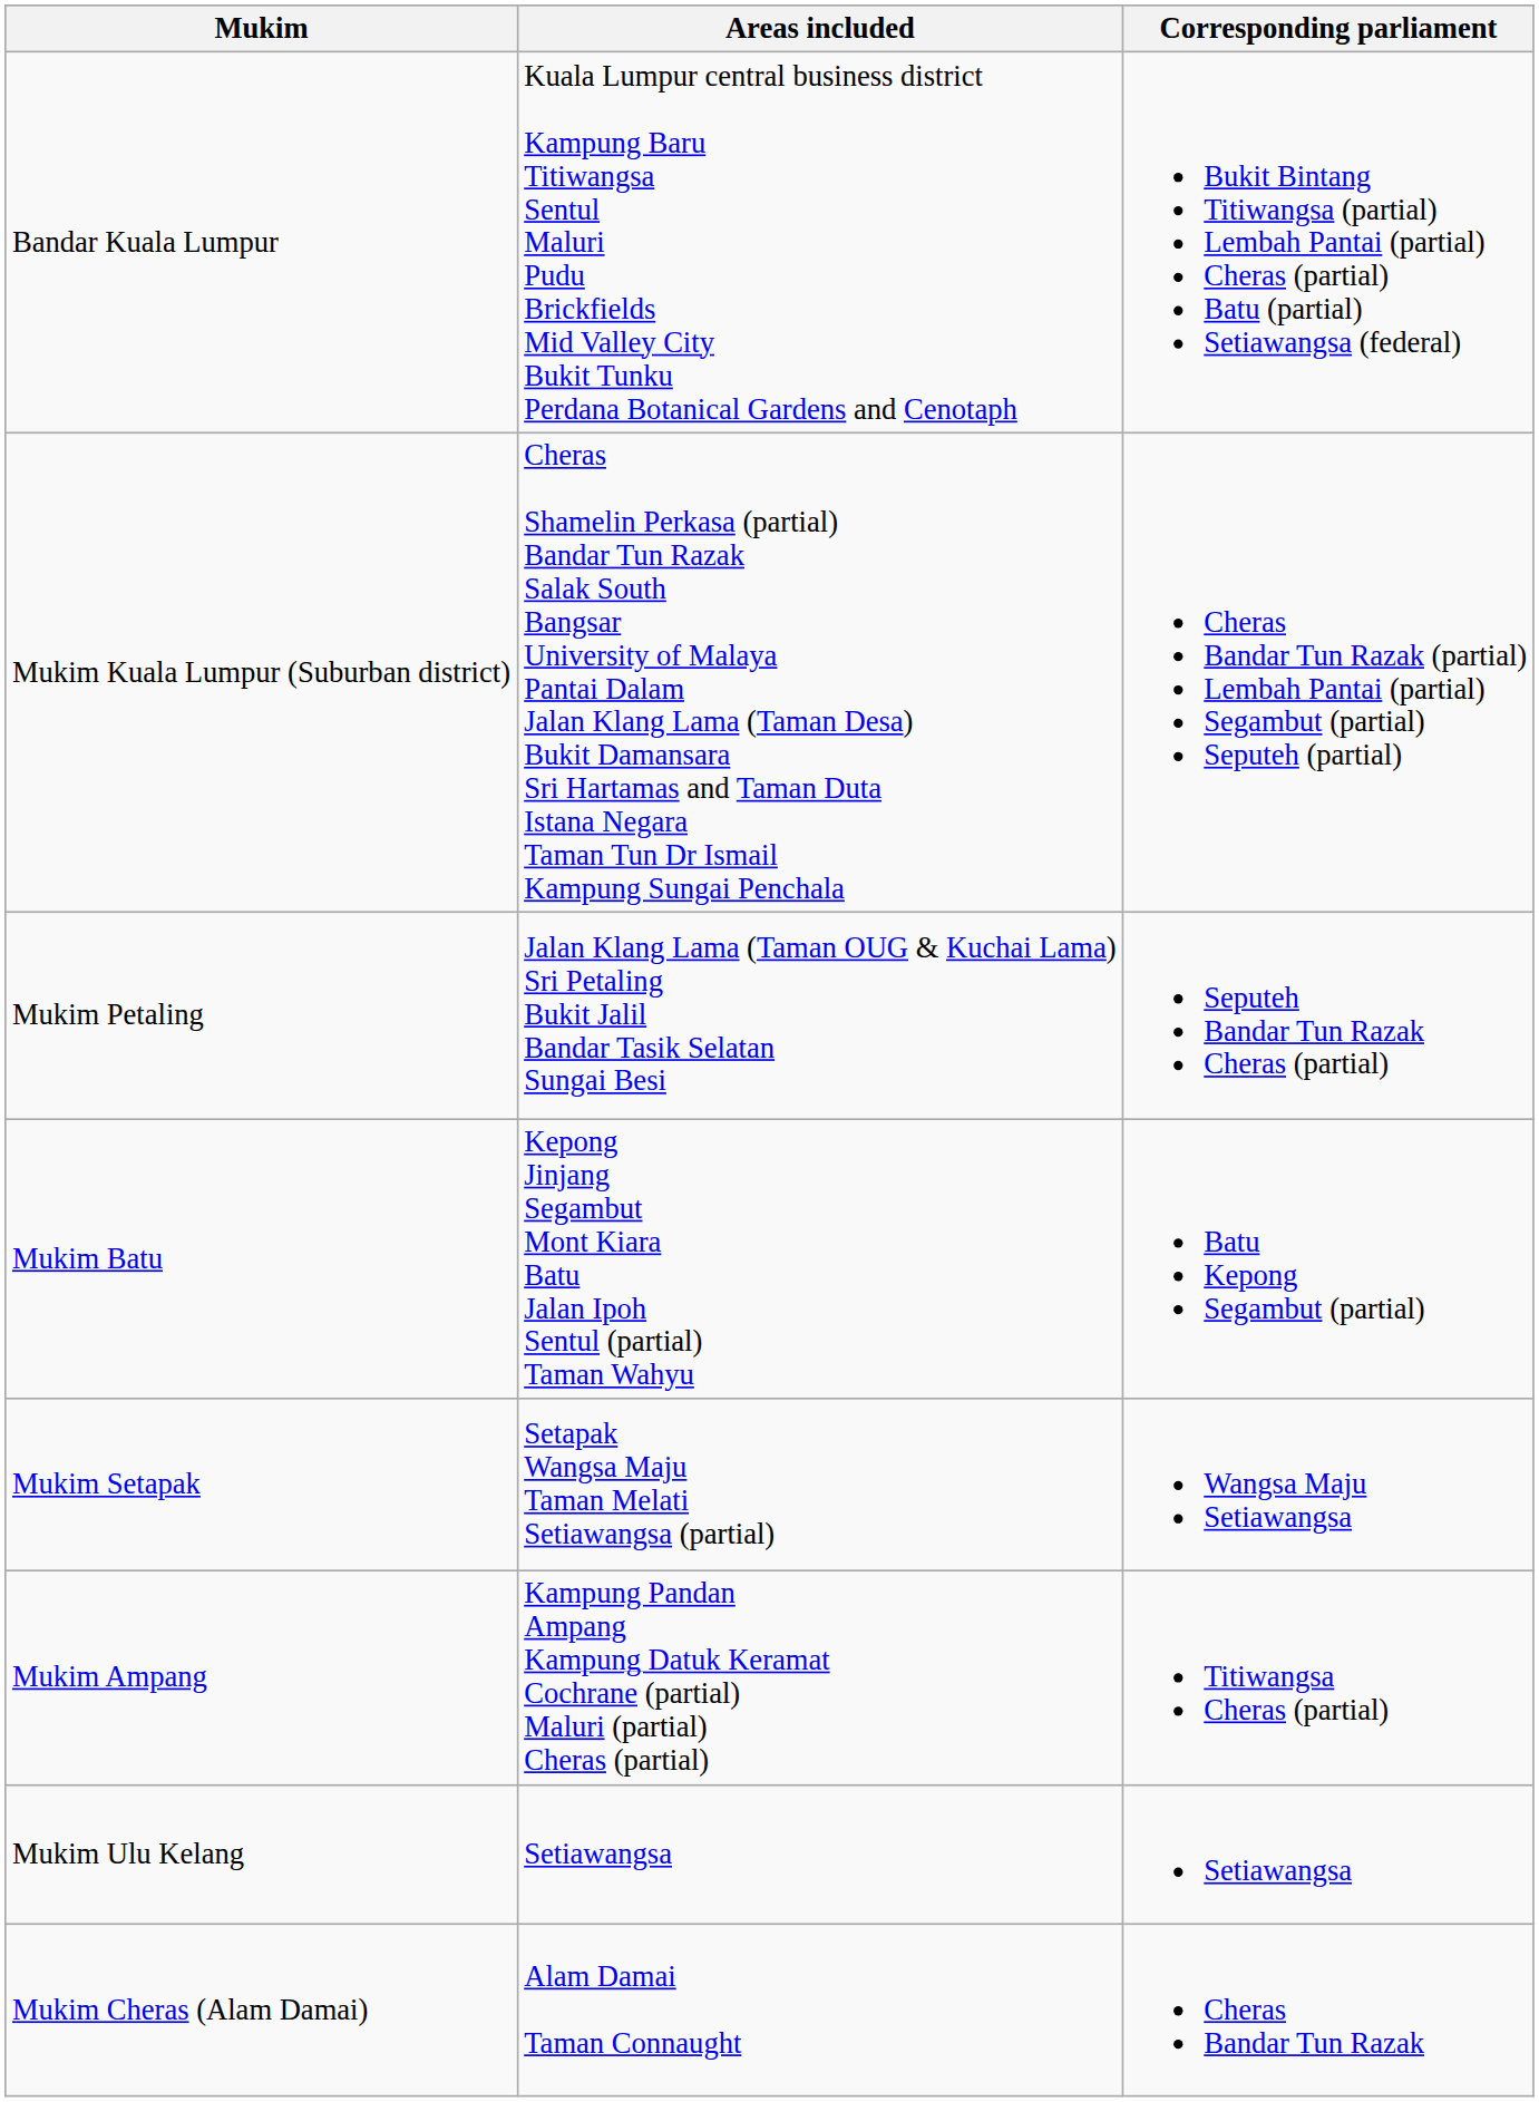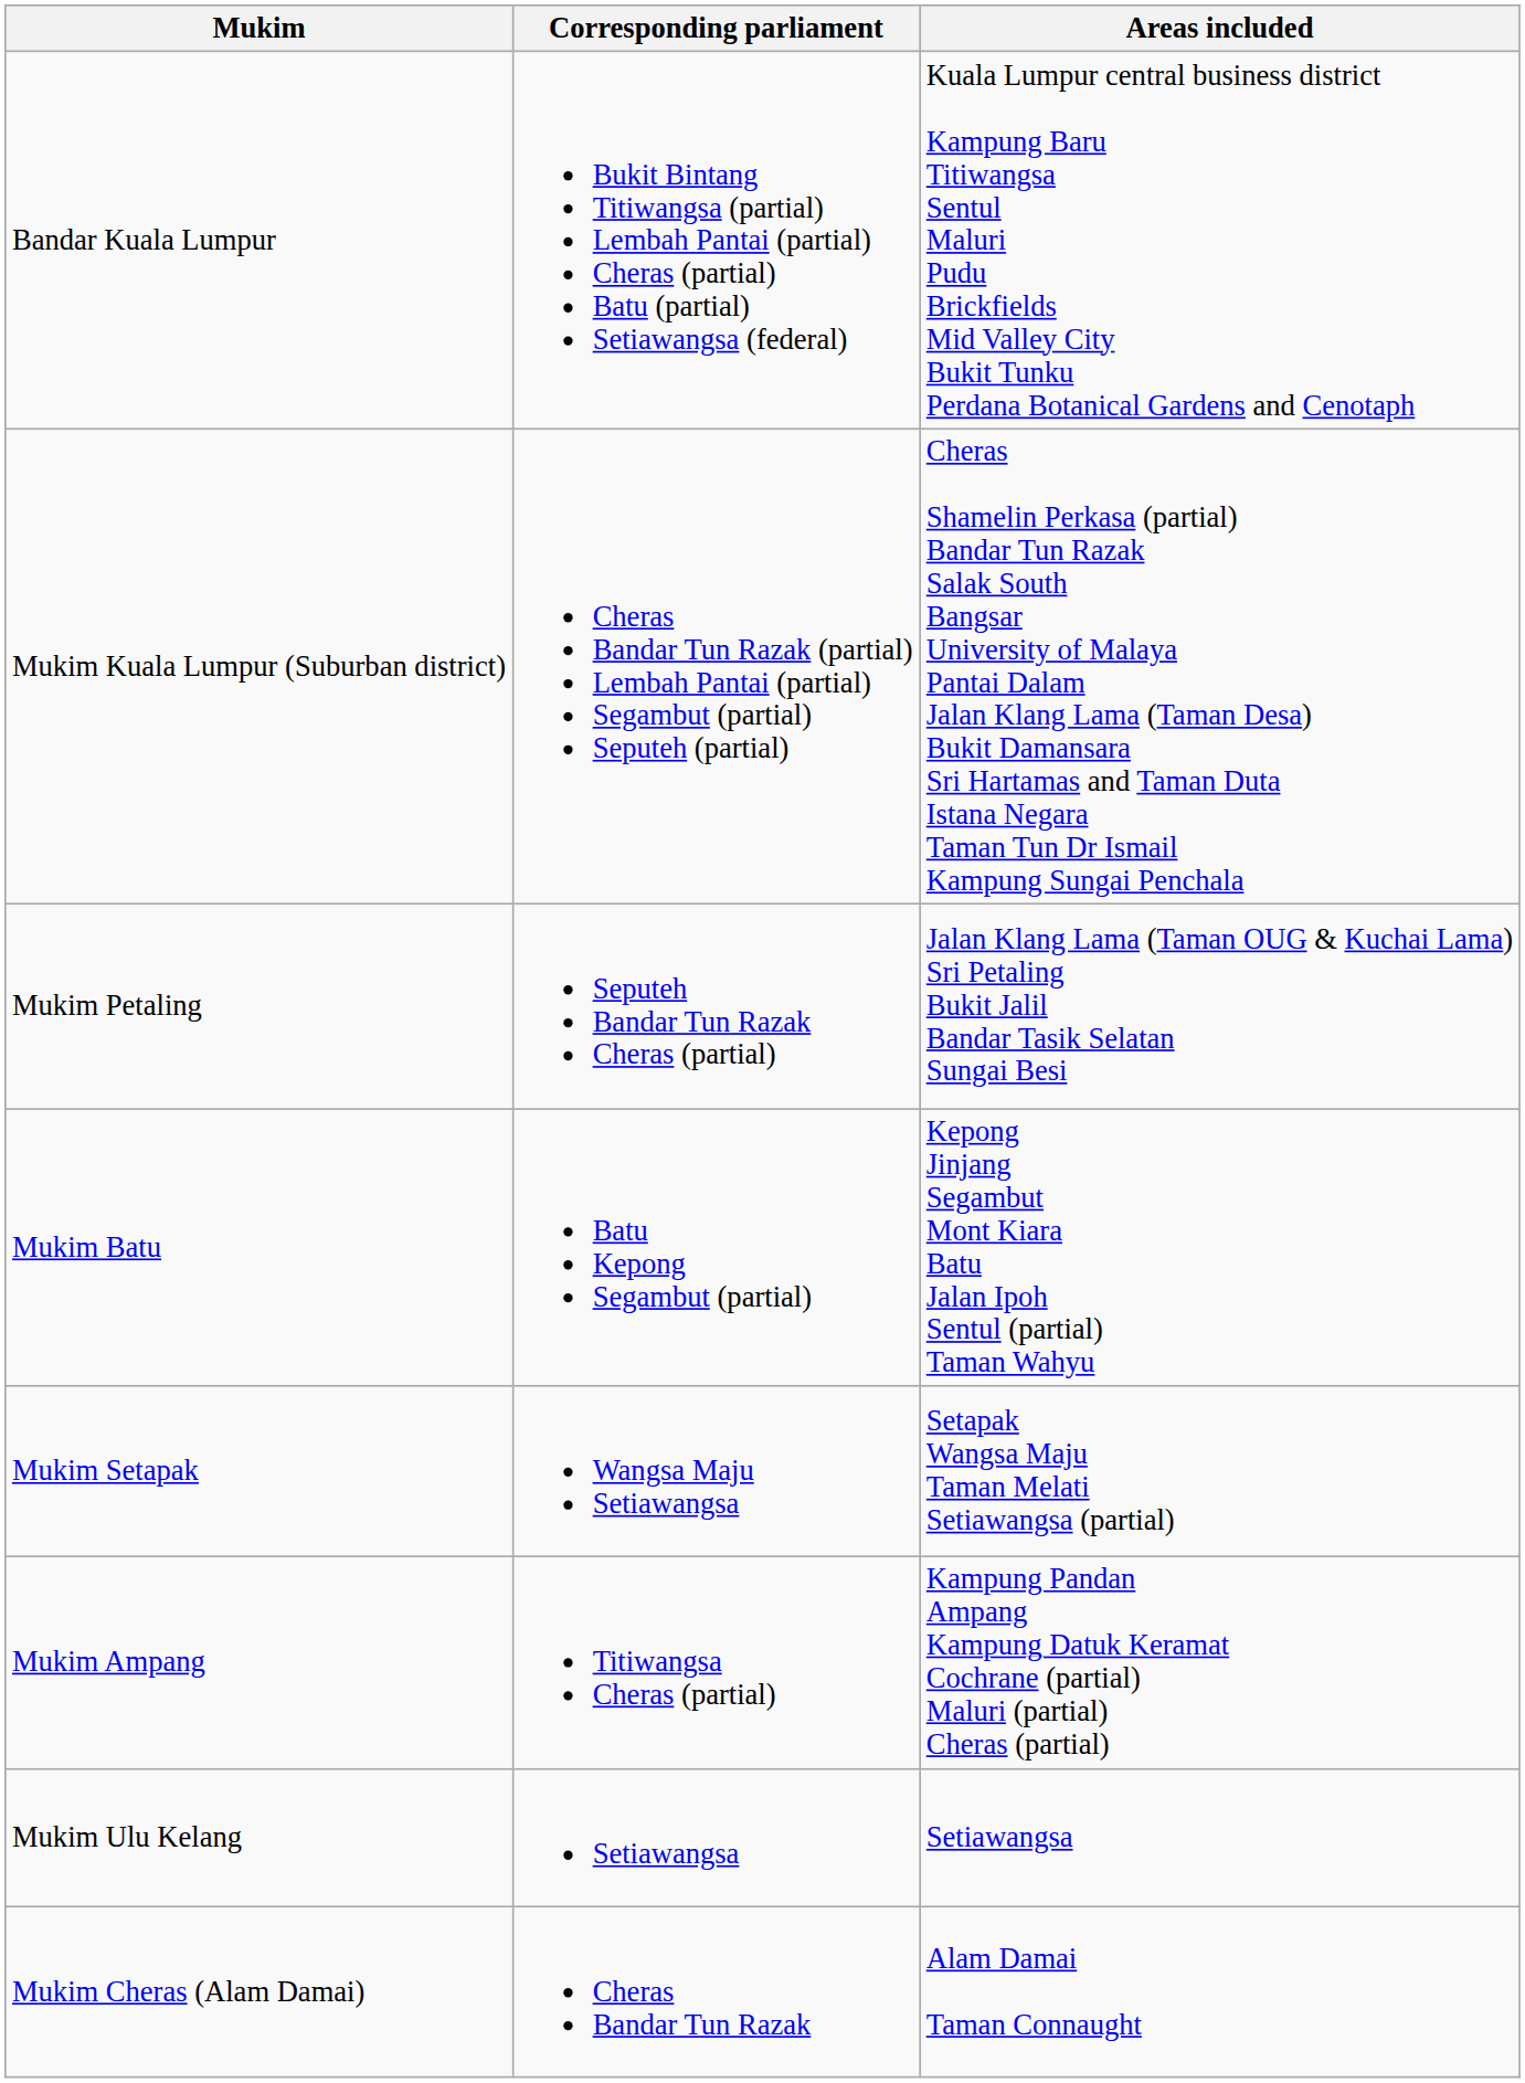columns swapped: Corresponding parliament <-> Areas included
